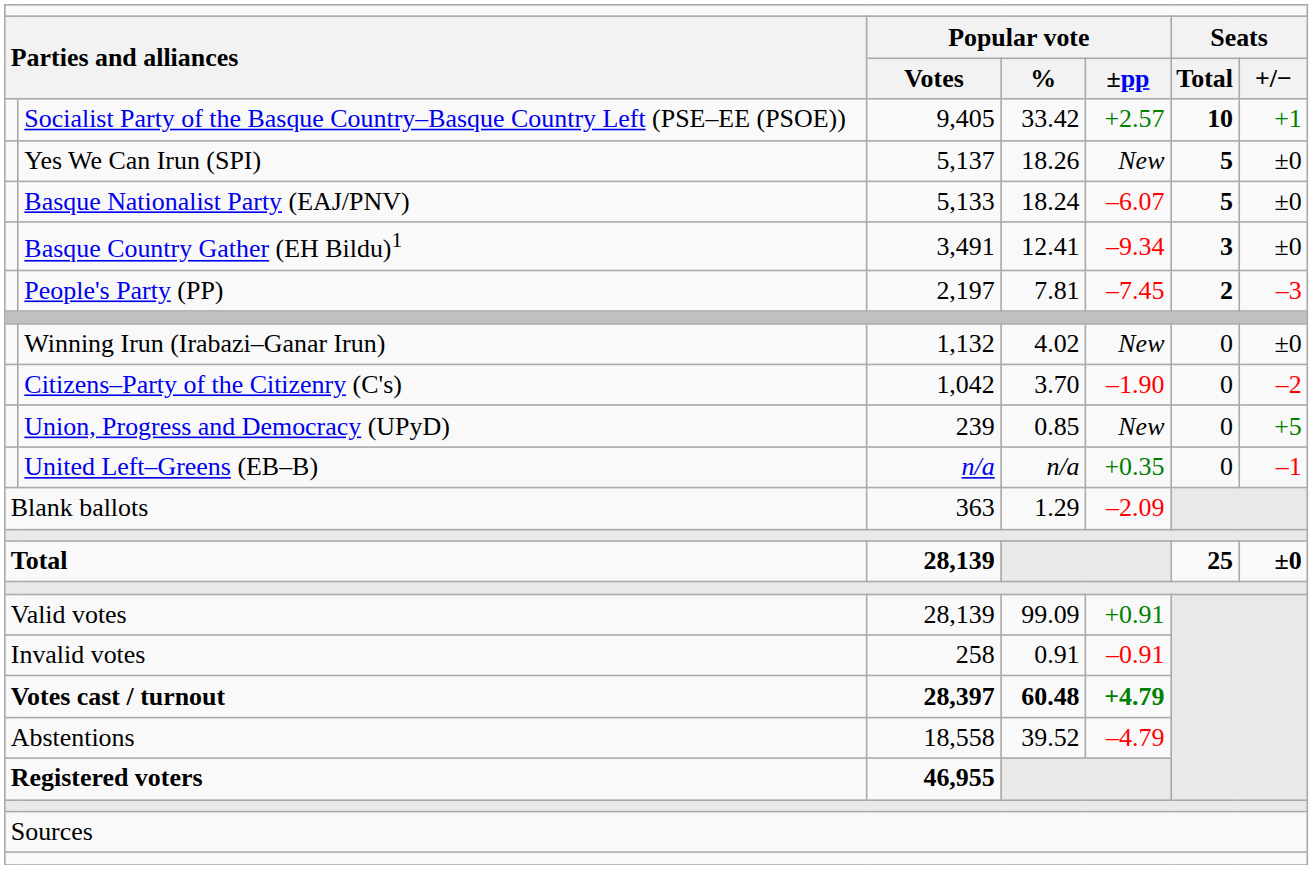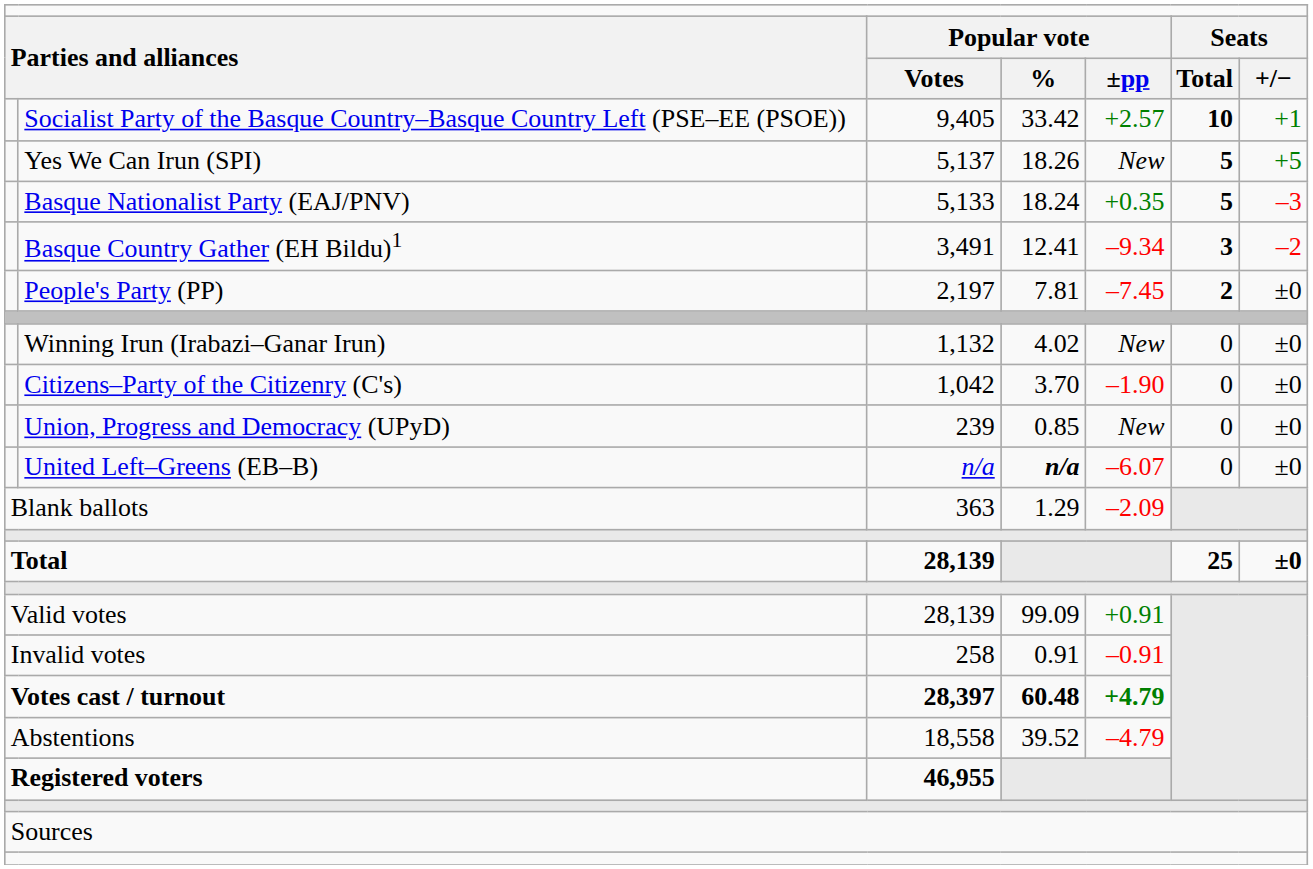Yes We Can Irun (SPI) | column 7: ±0 -> +5
Basque Nationalist Party (EAJ/PNV) | column 5: –6.07 -> +0.35
Basque Nationalist Party (EAJ/PNV) | column 7: ±0 -> –3
Basque Country Gather (EH Bildu)1 | column 7: ±0 -> –2
People's Party (PP) | column 7: –3 -> ±0
Citizens–Party of the Citizenry (C's) | column 7: –2 -> ±0
Union, Progress and Democracy (UPyD) | column 7: +5 -> ±0
United Left–Greens (EB–B) | column 4: normal -> bold
United Left–Greens (EB–B) | column 5: +0.35 -> –6.07
United Left–Greens (EB–B) | column 7: –1 -> ±0
